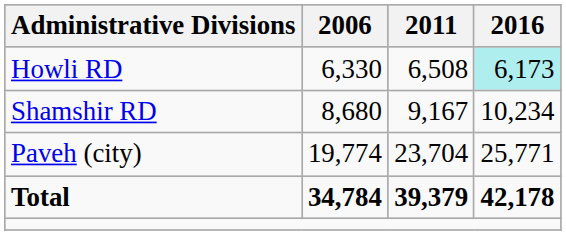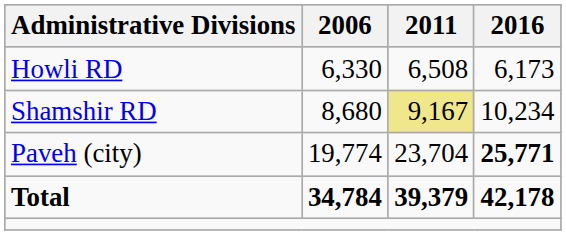Howli RD | 2016: paleturquoise background -> no background
Shamshir RD | 2011: no background -> khaki background
Paveh (city) | 2016: normal -> bold
